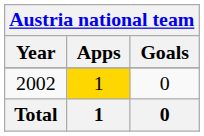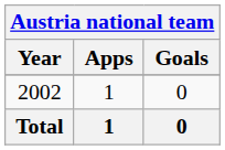2002 | Apps: gold background -> no background
